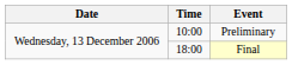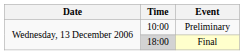Final | Time: no background -> lightgrey background
